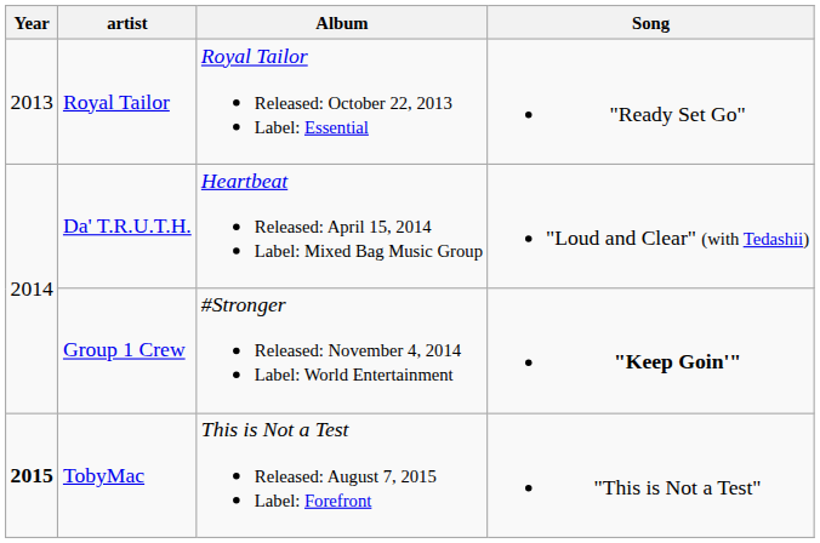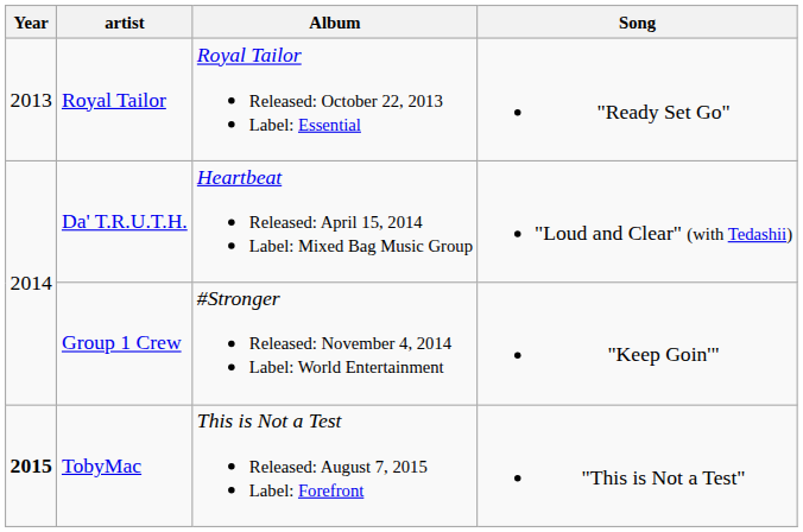Group 1 Crew | Song: bold -> normal
